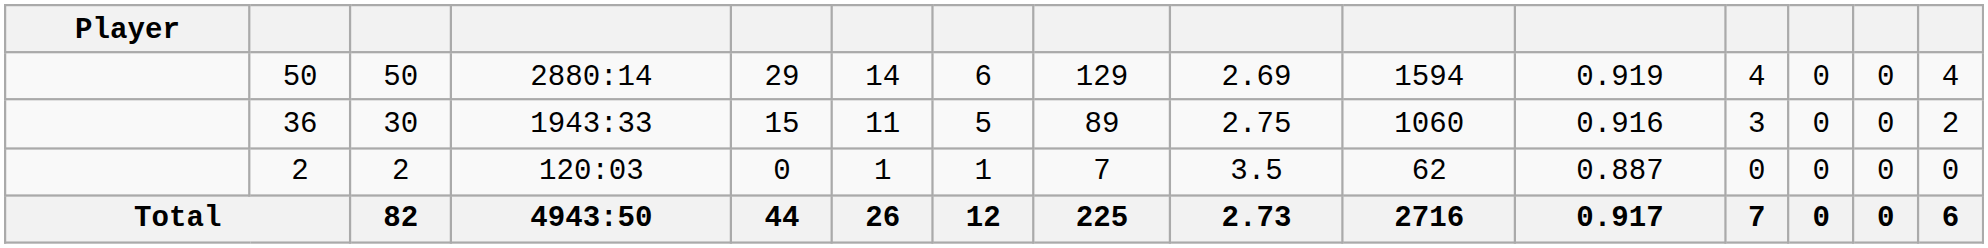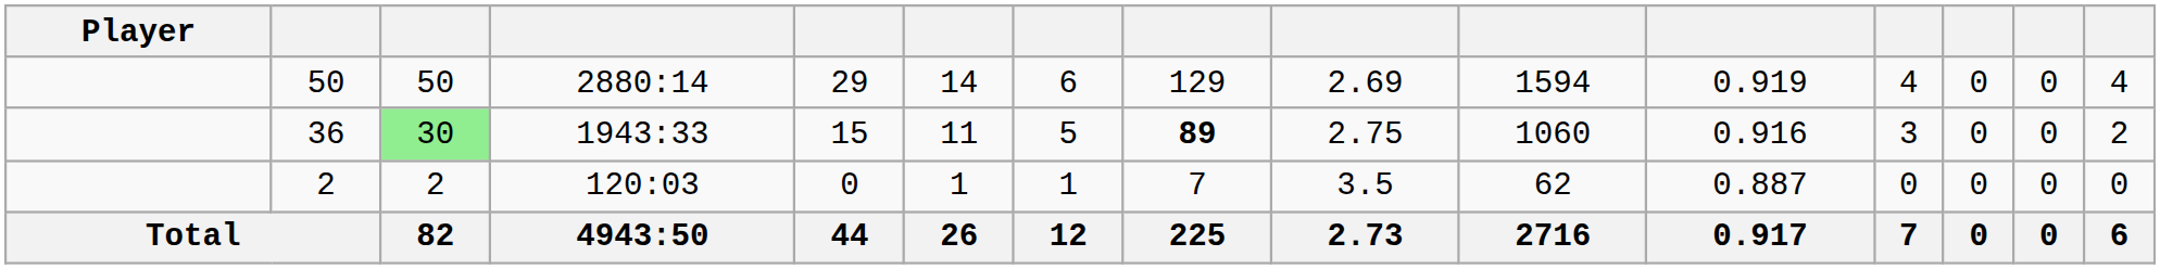36 | column 3: no background -> lightgreen background
36 | column 8: normal -> bold
